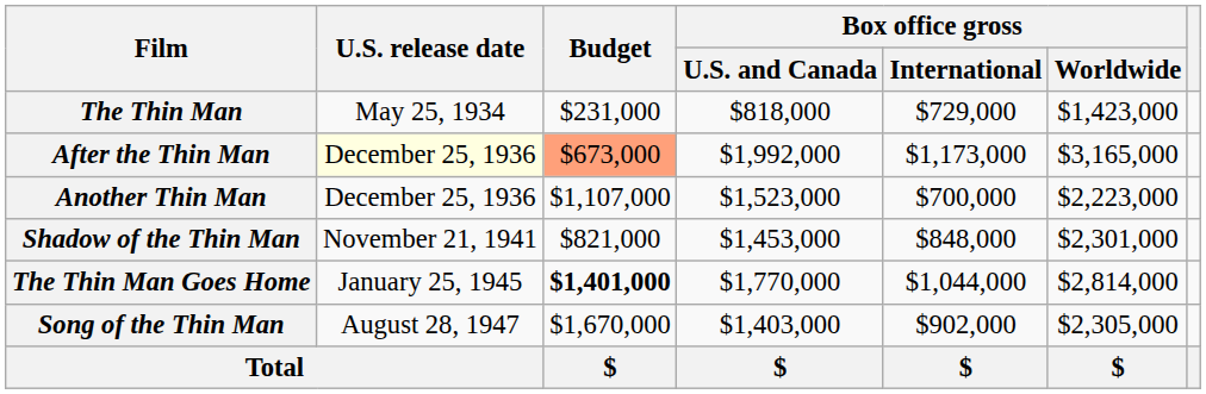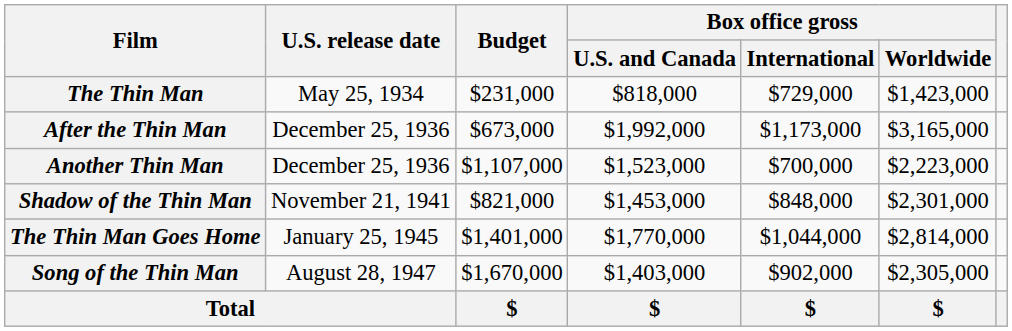After the Thin Man | U.S. release date: lightyellow background -> no background
After the Thin Man | Budget: lightsalmon background -> no background
The Thin Man Goes Home | Budget: bold -> normal
